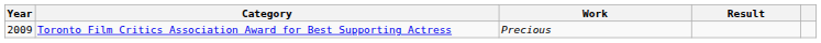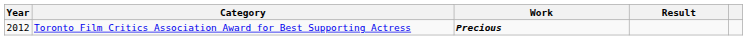row 2 | Year: 2009 -> 2012
row 2 | Work: normal -> bold
